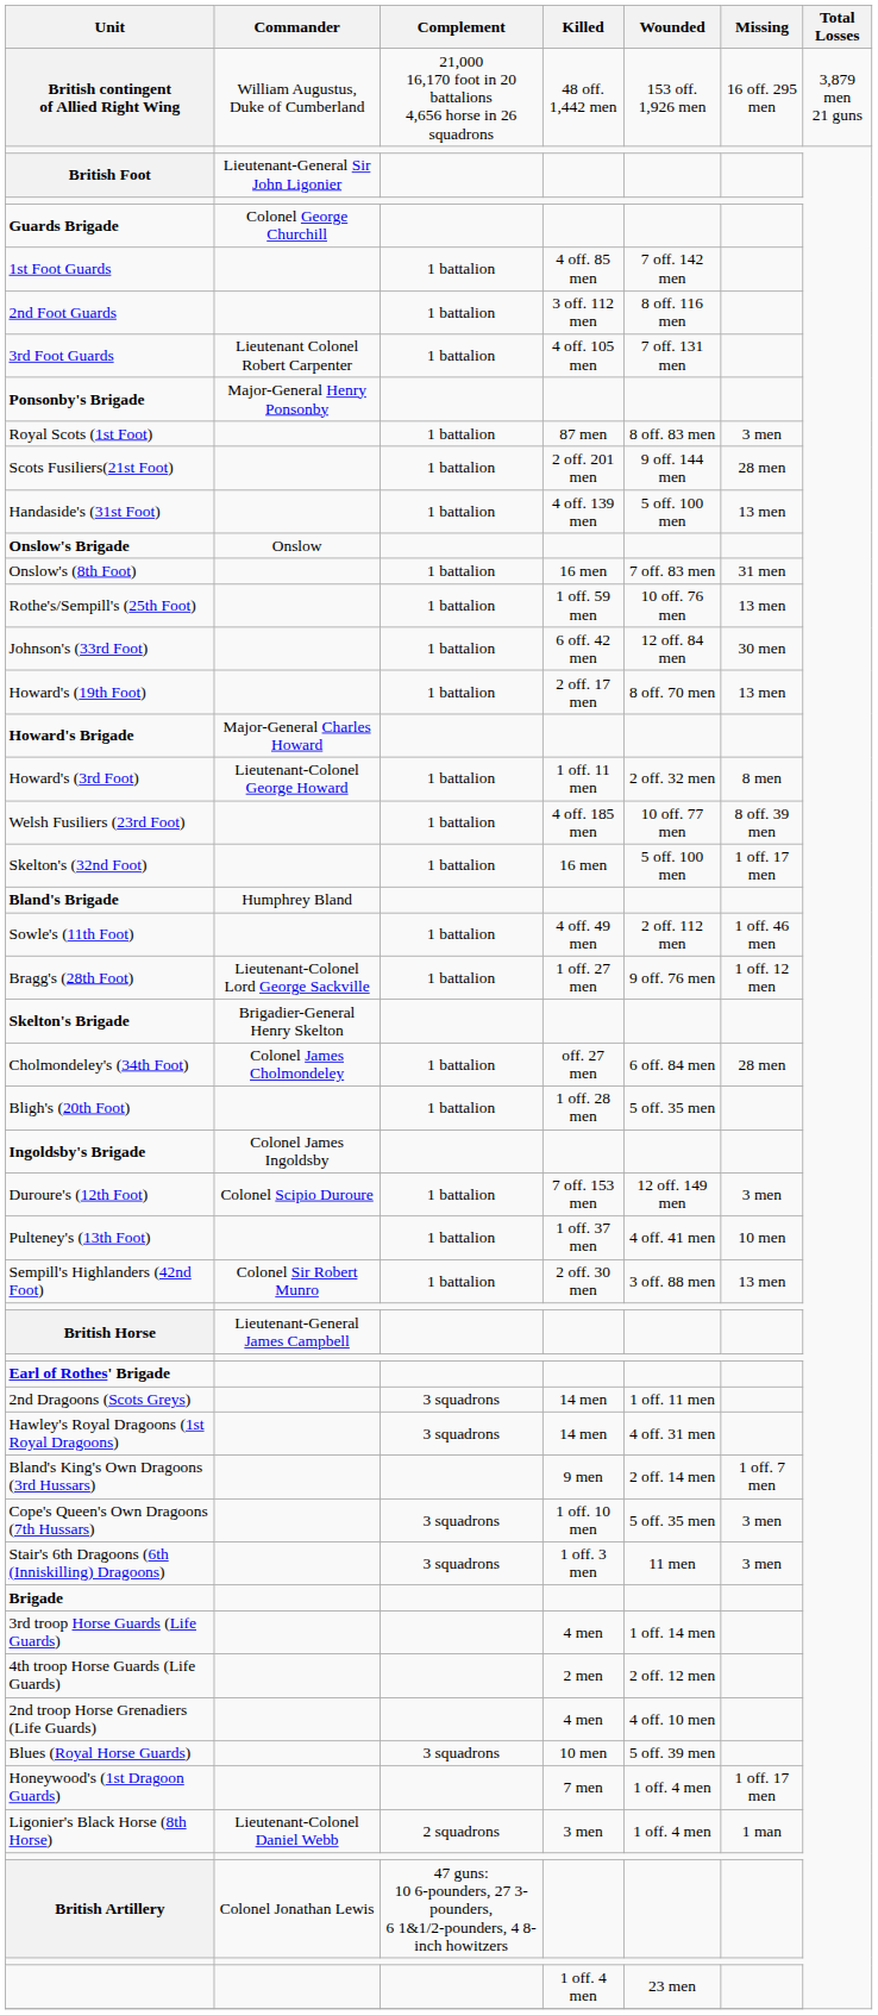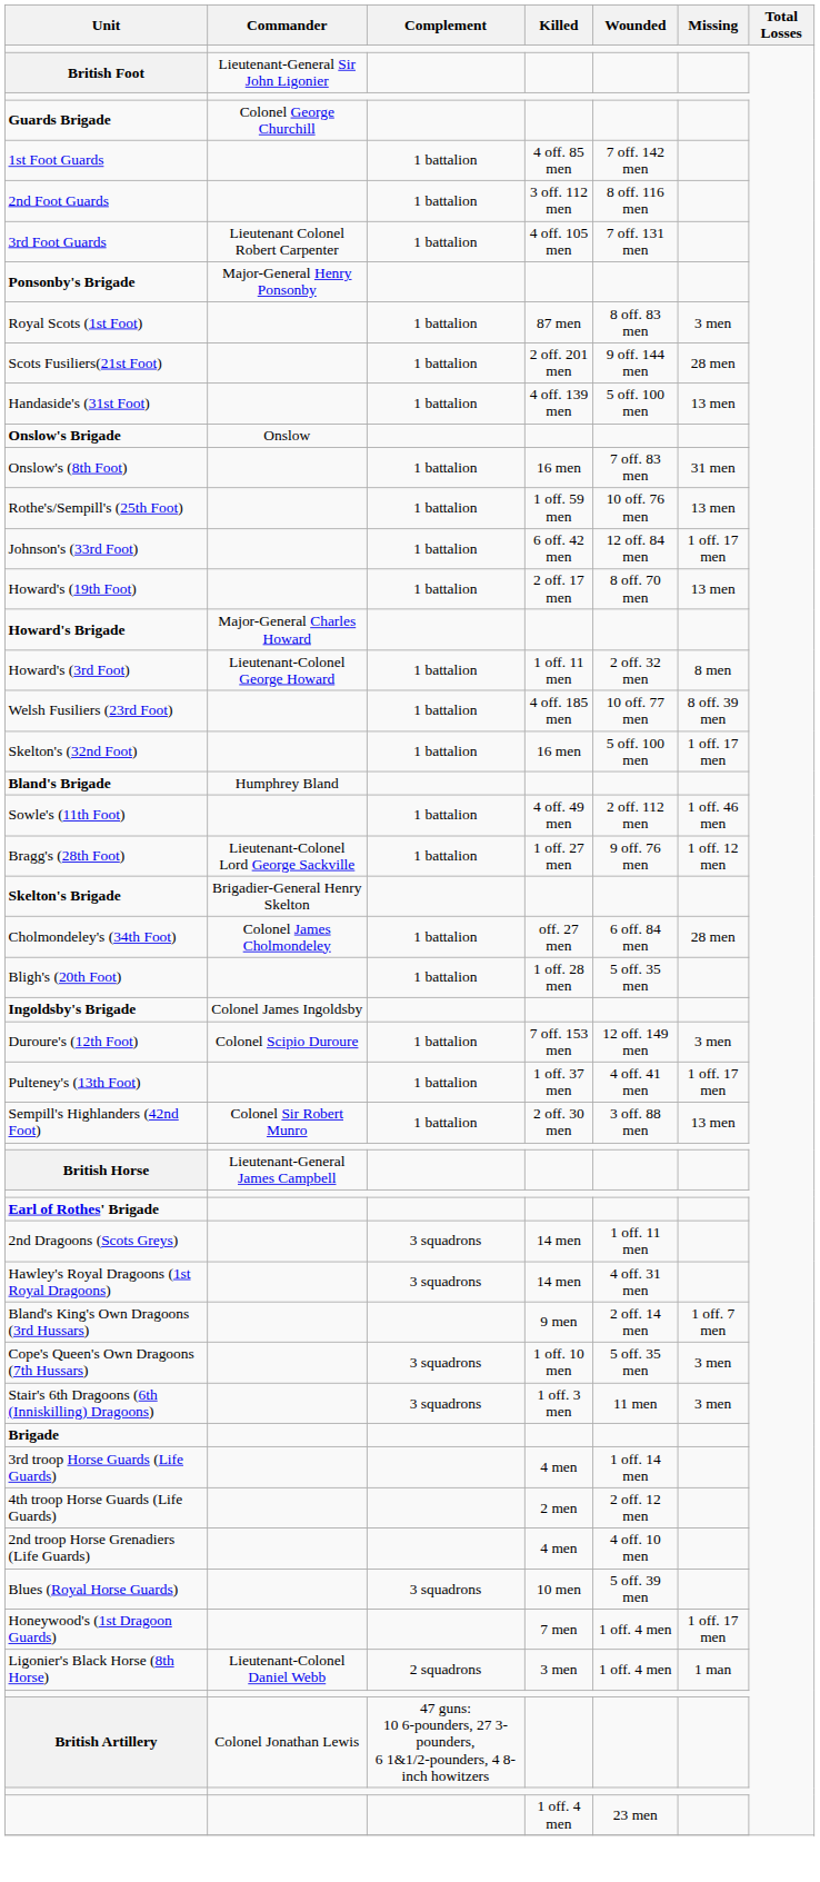- row: British contingent of Allied Right Wing | William Augustus, Duke of Cumberland | 21,000 16,170 foot in 20 battalions 4,656 horse in 26 squadrons | 48 off. 1,442 men | 153 off. 1,926 men | 16 off. 295 men | 3,879 men 21 guns
Johnson's (33rd Foot) | Missing: 30 men -> 1 off. 17 men
Pulteney's (13th Foot) | Missing: 10 men -> 1 off. 17 men
